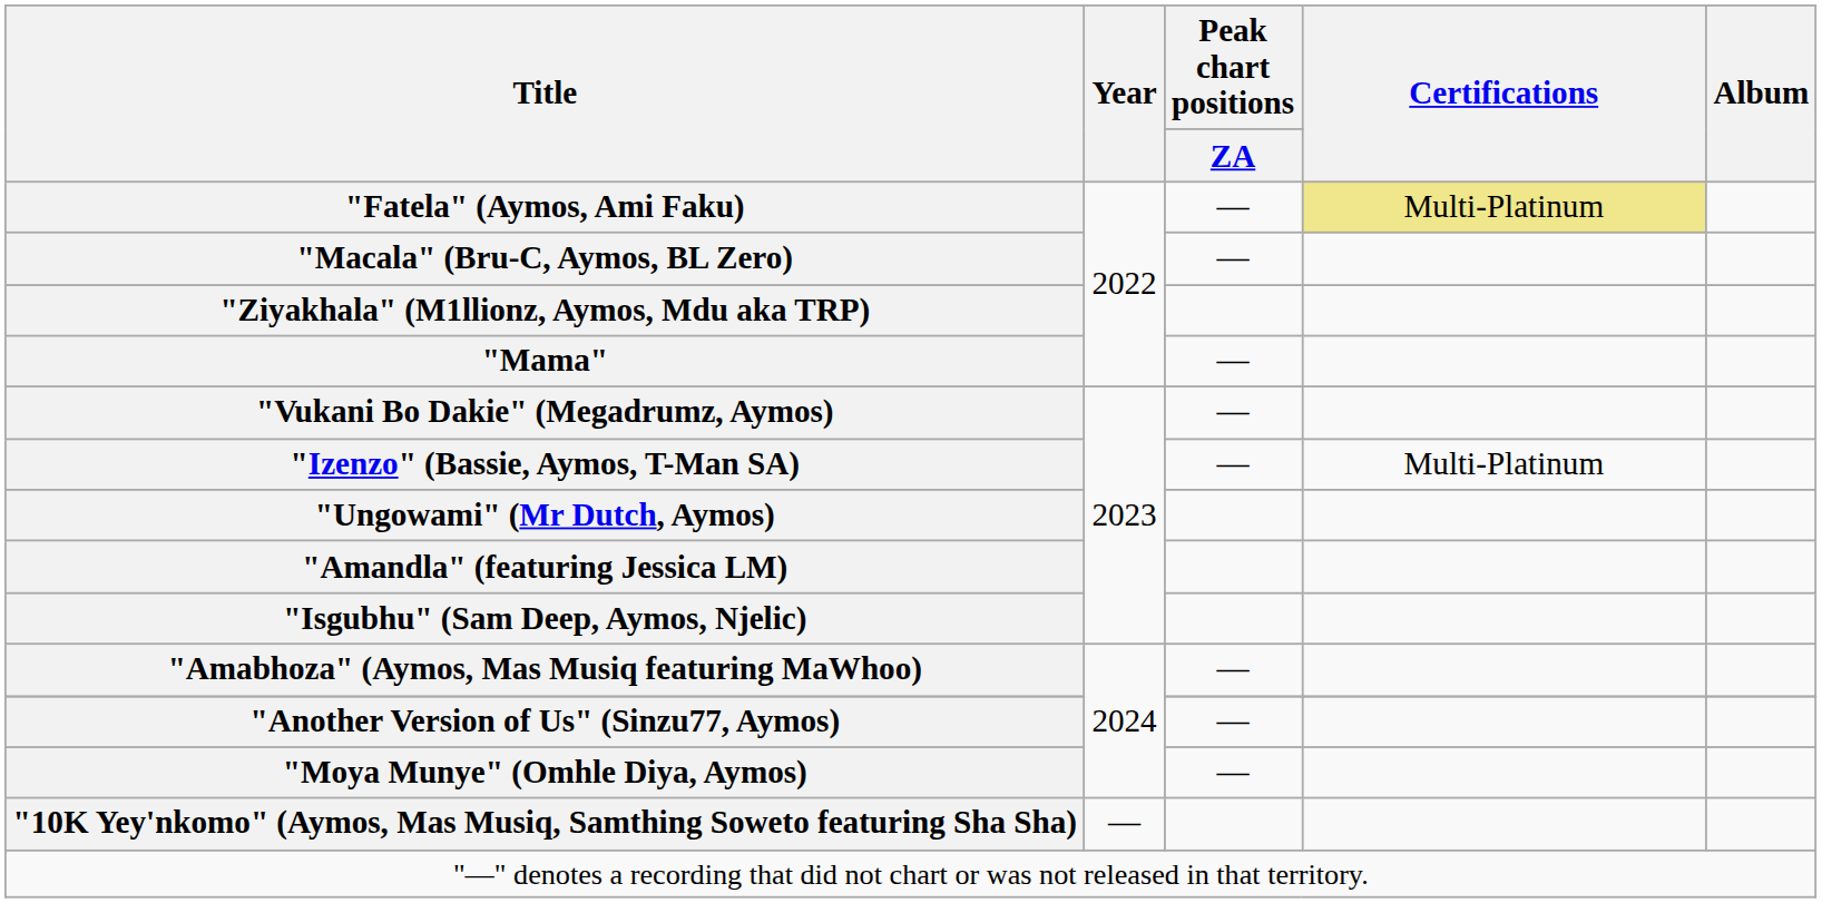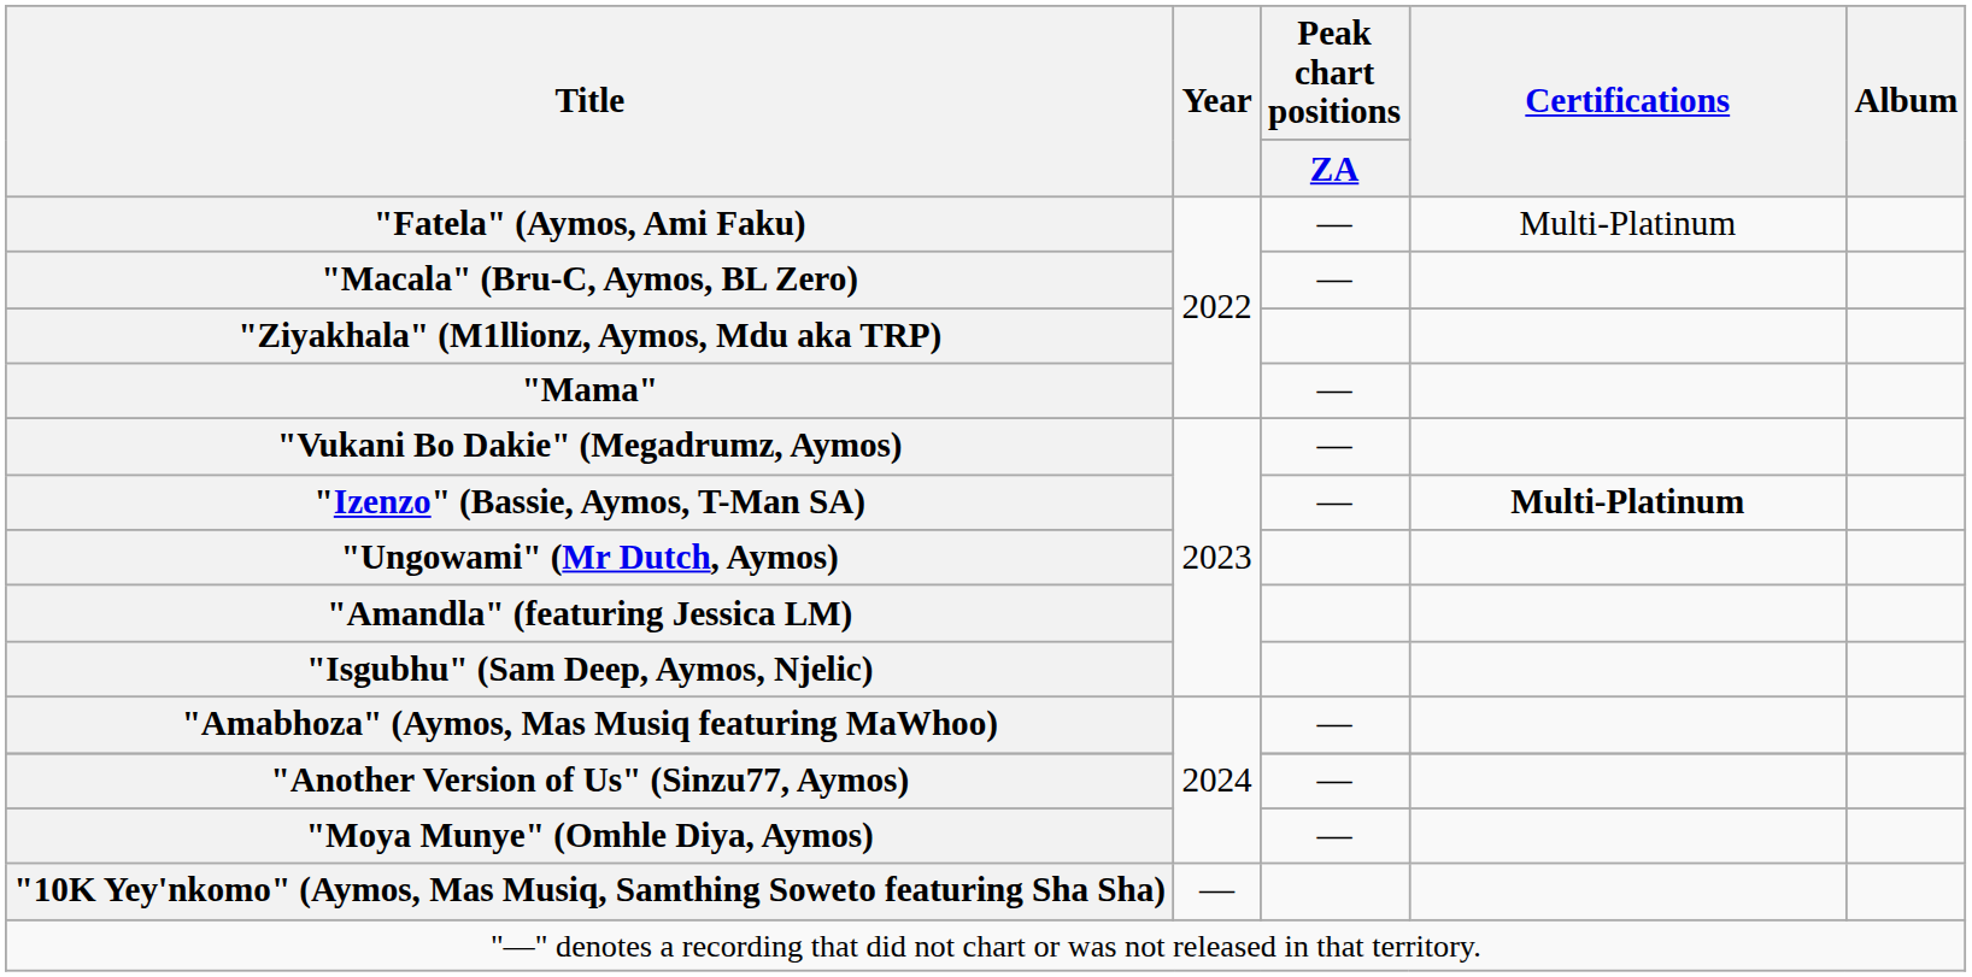"Fatela" (Aymos, Ami Faku) | Certifications: khaki background -> no background
"Izenzo" (Bassie, Aymos, T-Man SA) | Certifications: normal -> bold
